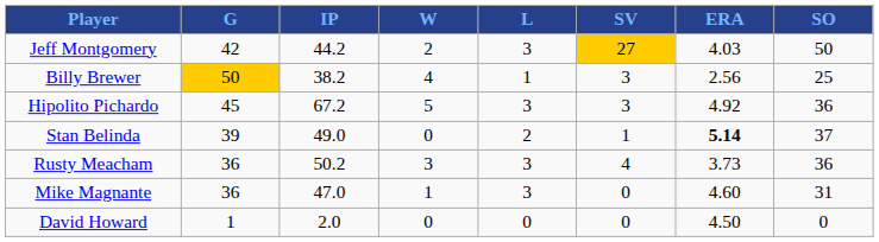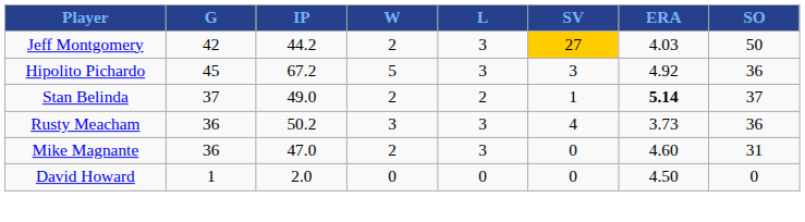- row: Billy Brewer | 50 | 38.2 | 4 | 1 | 3 | 2.56 | 25
Stan Belinda | G: 39 -> 37
Stan Belinda | W: 0 -> 2
Mike Magnante | W: 1 -> 2
